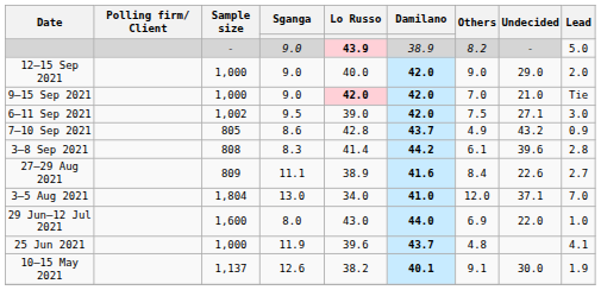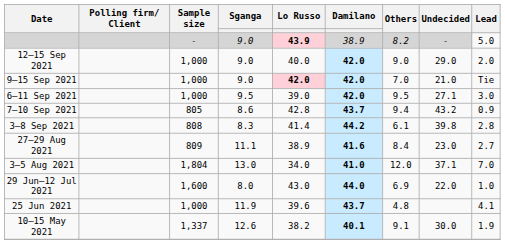6–11 Sep 2021 | Sample size: 1,002 -> 1,000
6–11 Sep 2021 | Others: 7.5 -> 9.5
7–10 Sep 2021 | Others: 4.9 -> 9.4
3–8 Sep 2021 | Undecided: 39.6 -> 39.8
27–29 Aug 2021 | Undecided: 22.6 -> 23.0
10–15 May 2021 | Sample size: 1,137 -> 1,337
